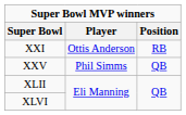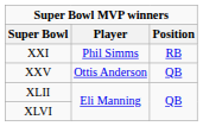XXI | Player: Ottis Anderson -> Phil Simms
XXV | Player: Phil Simms -> Ottis Anderson
